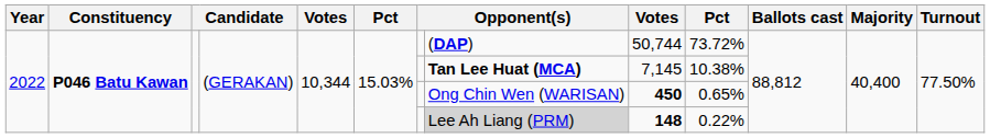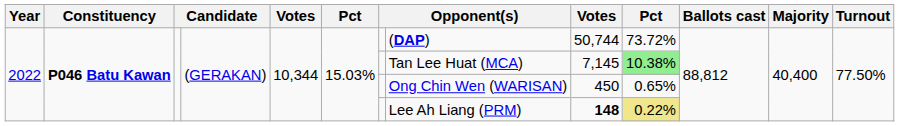row 3 | column 8: bold -> normal
row 3 | column 10: no background -> lightgreen background
row 4 | column 9: bold -> normal
row 5 | column 8: lightgrey background -> no background
row 5 | column 10: no background -> khaki background
